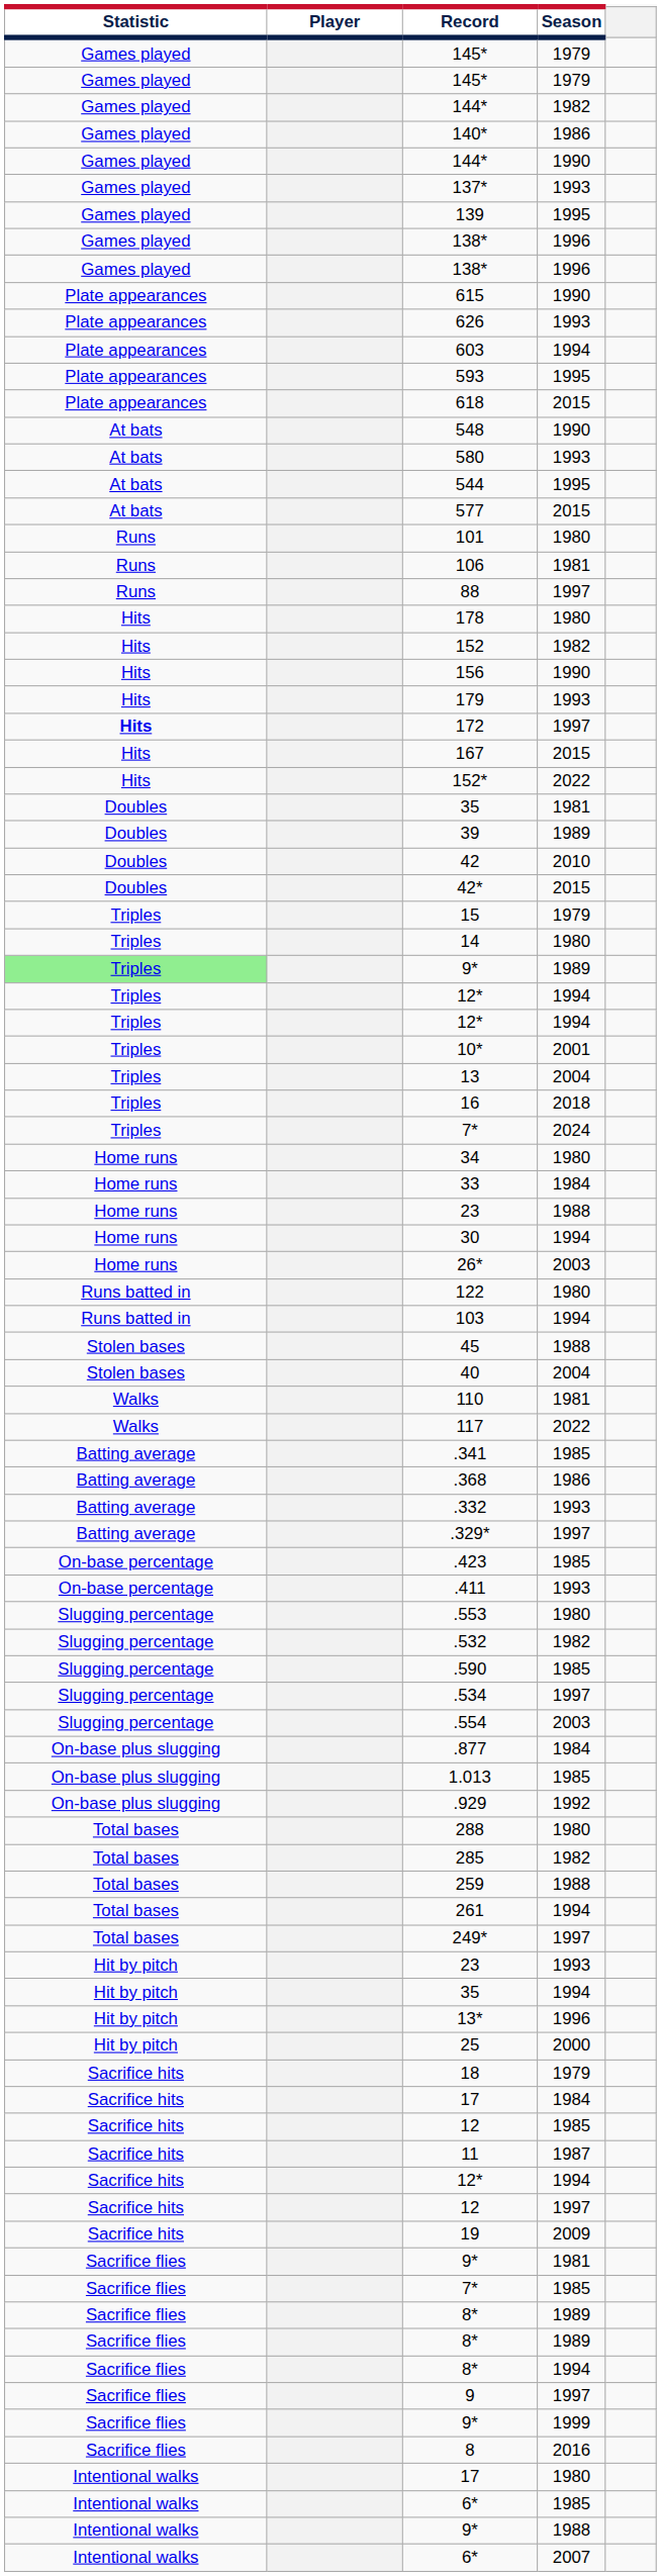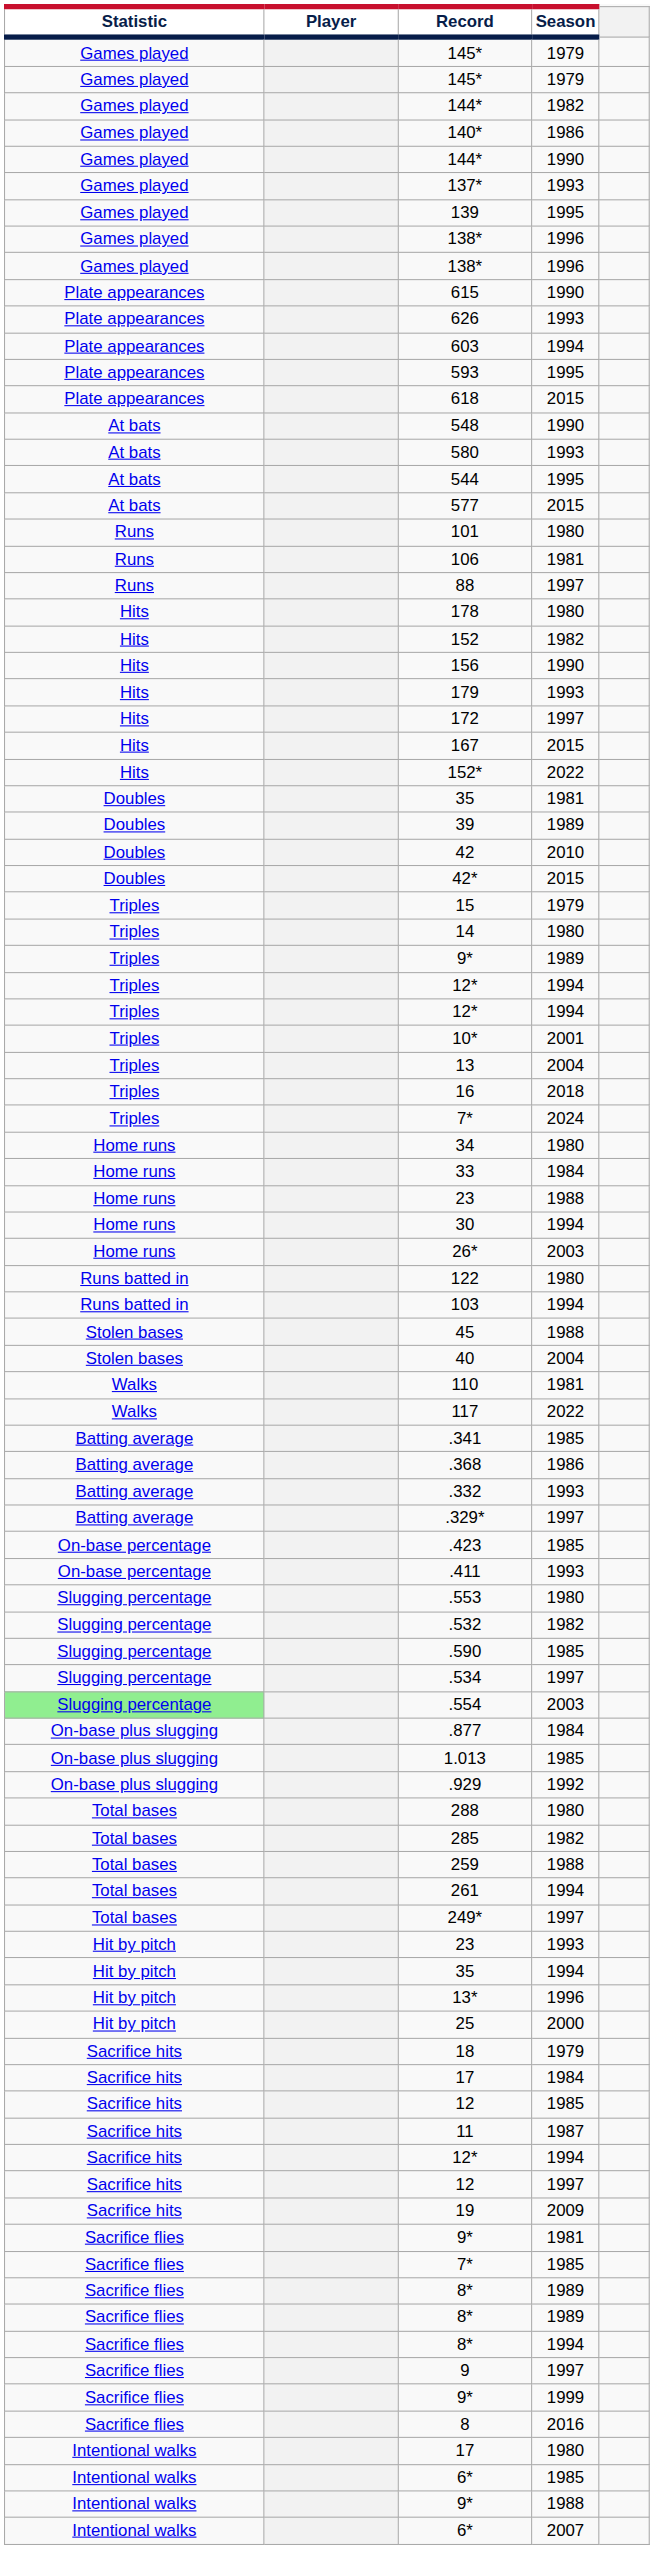172 | Statistic: bold -> normal
9* / 1989 | Statistic: lightgreen background -> no background
.554 | Statistic: no background -> lightgreen background
